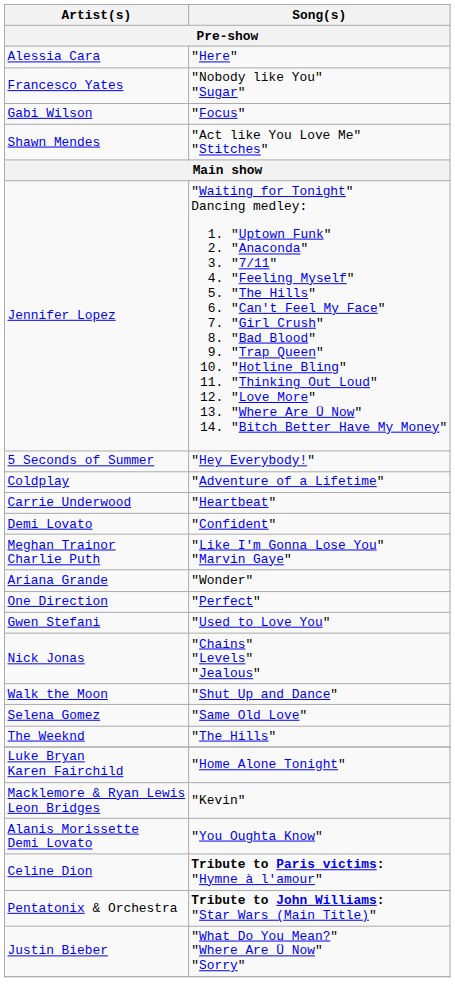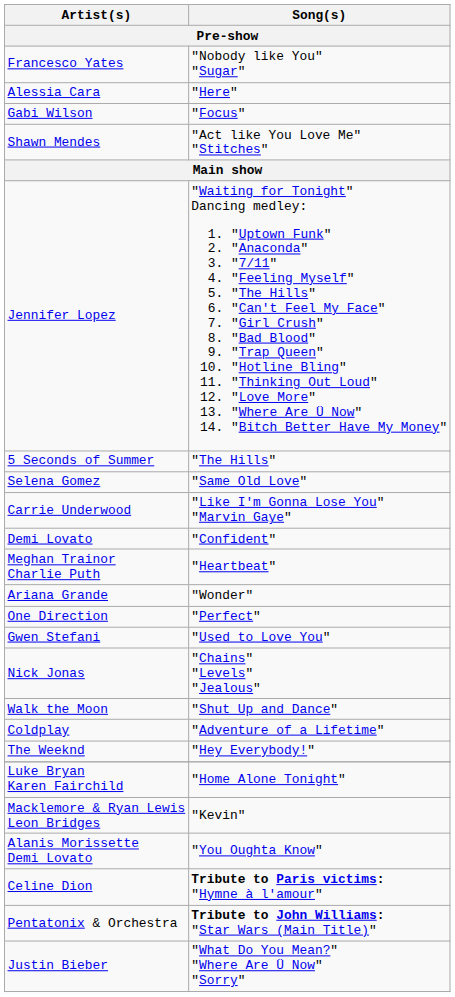rows swapped: Francesco Yates <-> Alessia Cara
5 Seconds of Summer | Song(s): "Hey Everybody!" -> "The Hills"
rows swapped: Selena Gomez <-> Coldplay
Carrie Underwood | Song(s): "Heartbeat" -> "Like I'm Gonna Lose You" "Marvin Gaye"
Meghan Trainor Charlie Puth | Song(s): "Like I'm Gonna Lose You" "Marvin Gaye" -> "Heartbeat"
The Weeknd | Song(s): "The Hills" -> "Hey Everybody!"
